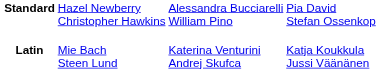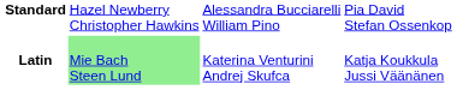Latin | column 2: no background -> lightgreen background
